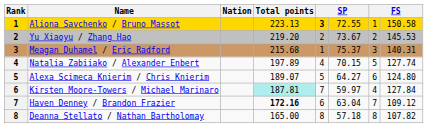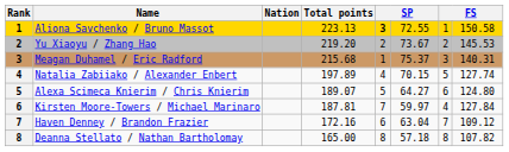Kirsten Moore-Towers / Michael Marinaro | Total points: paleturquoise background -> no background
Haven Denney / Brandon Frazier | Total points: bold -> normal
